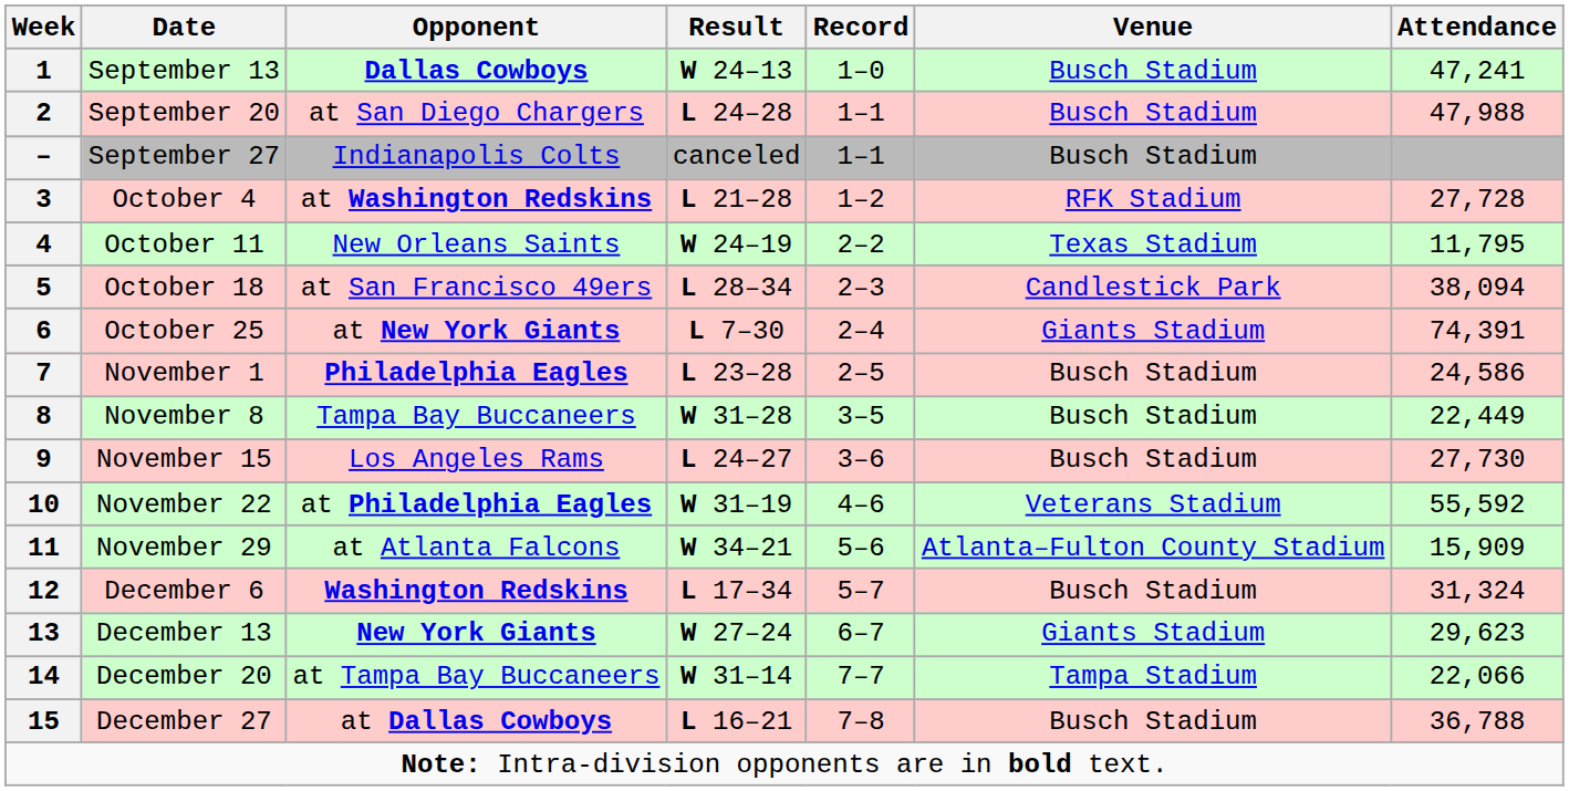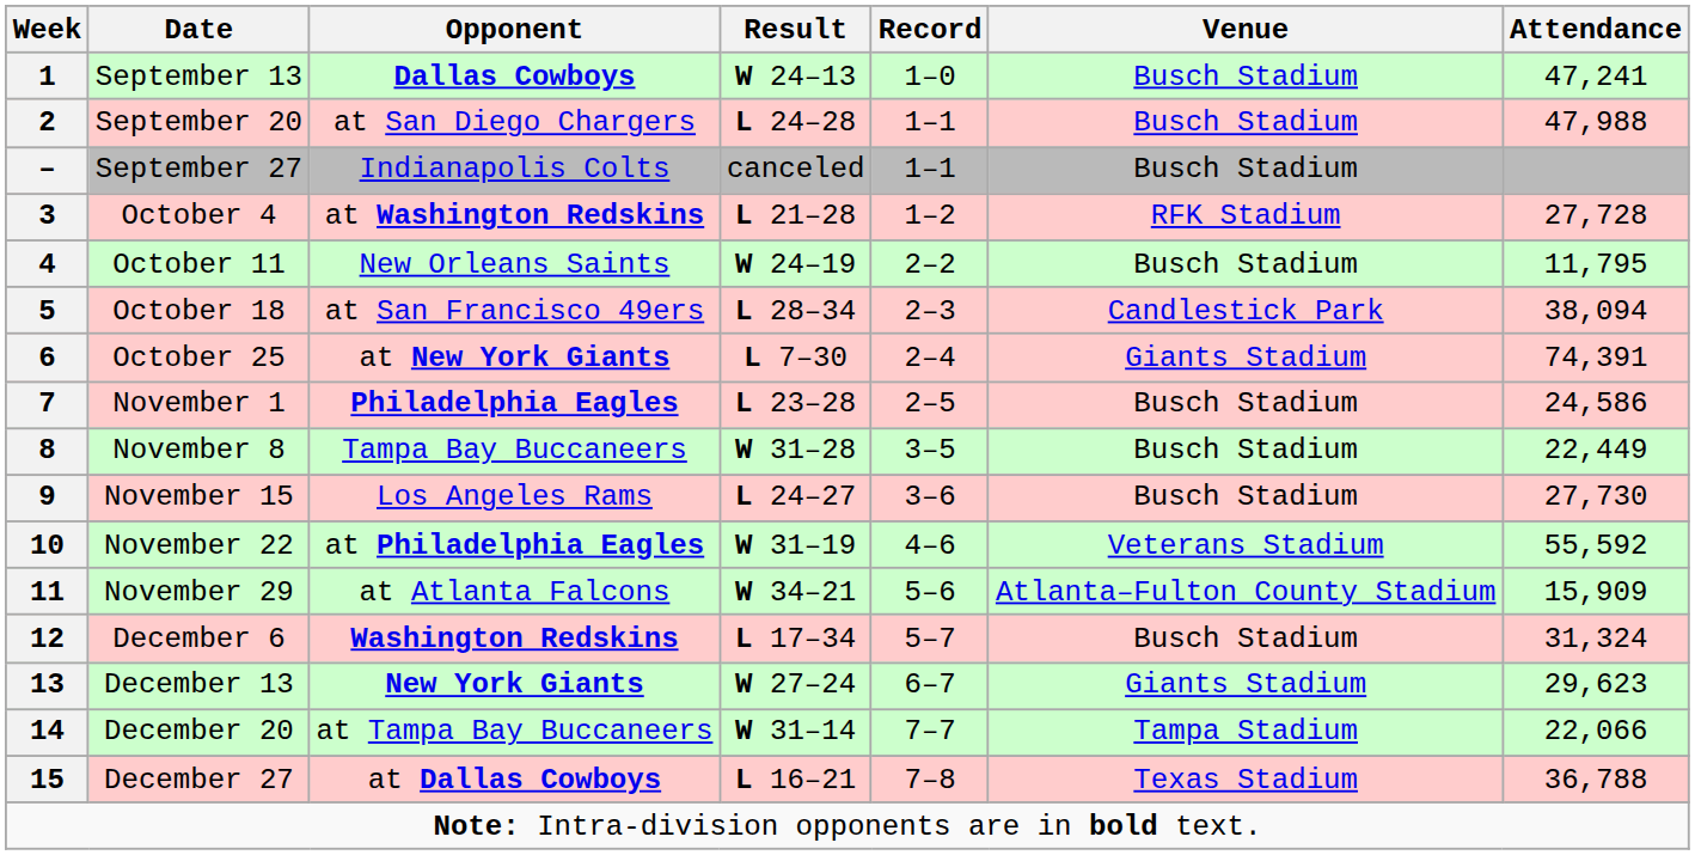4 | Venue: Texas Stadium -> Busch Stadium
15 | Venue: Busch Stadium -> Texas Stadium
